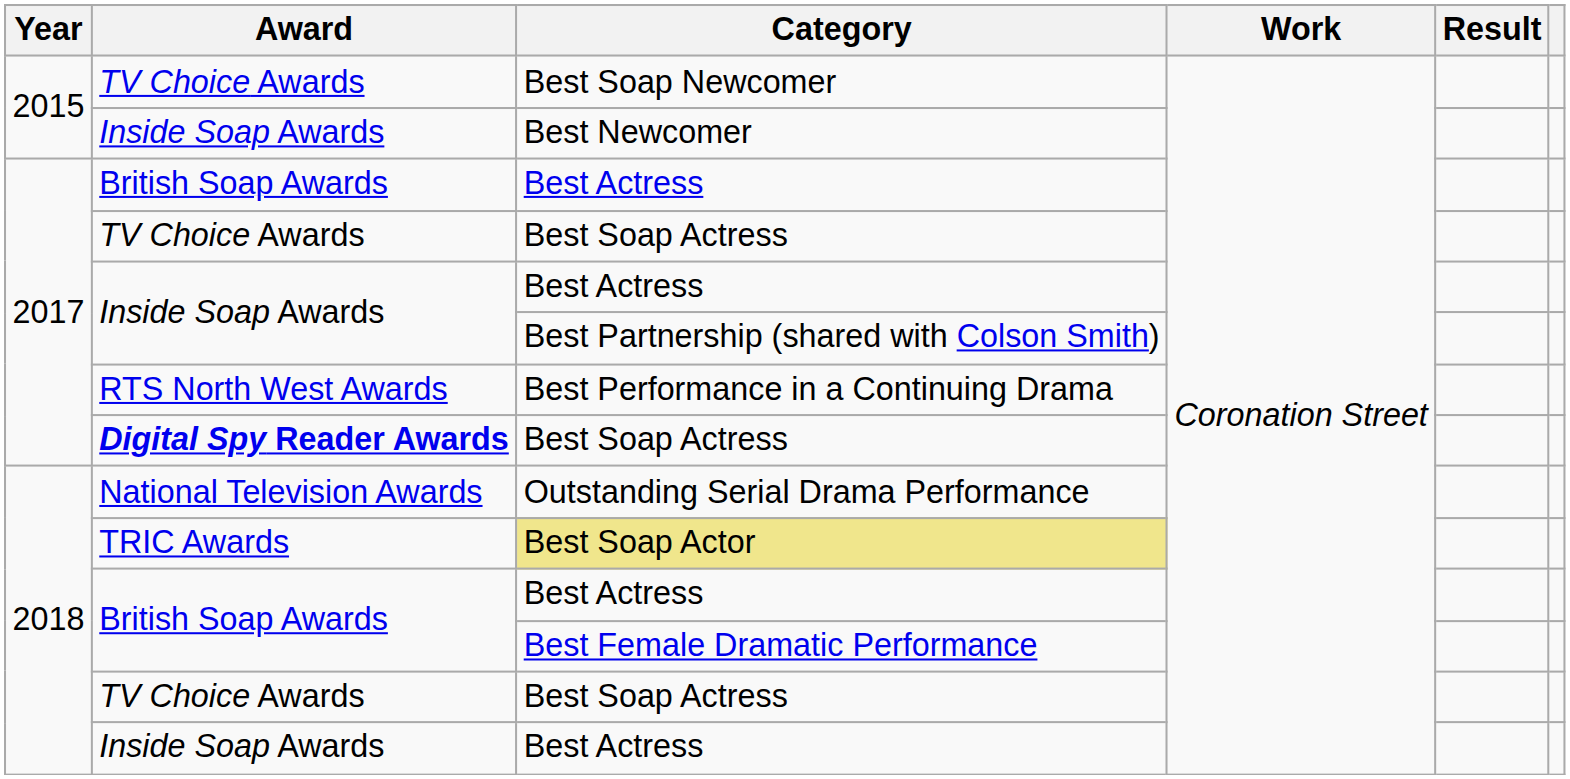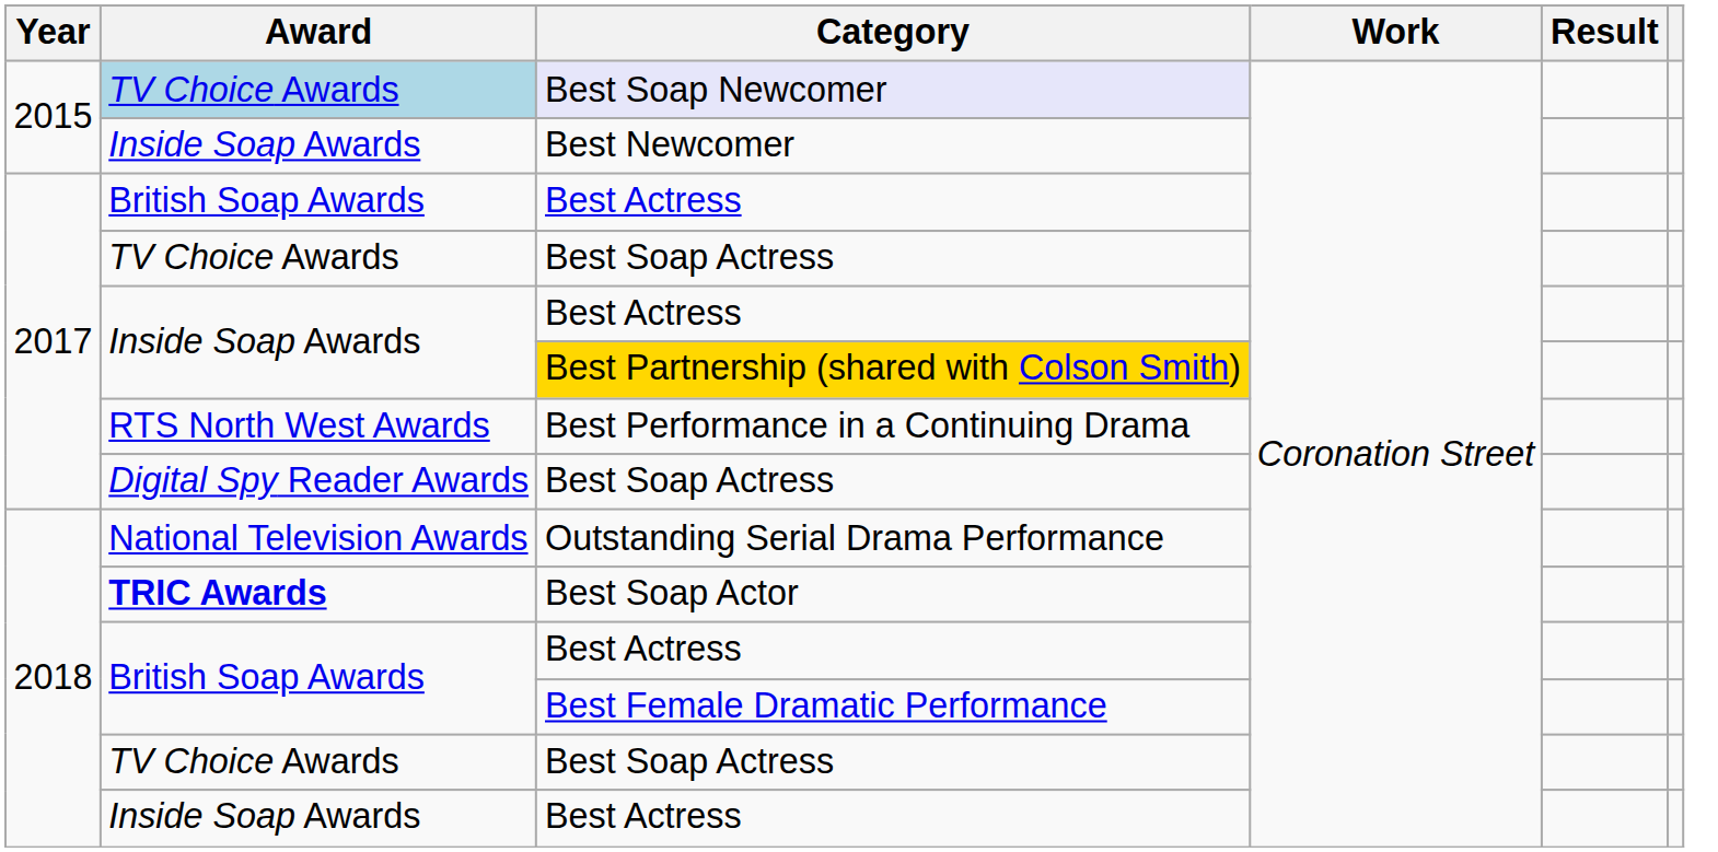Best Soap Newcomer | Award: no background -> lightblue background
Best Soap Newcomer | Category: no background -> lavender background
Best Partnership (shared with Colson Smith) | Category: no background -> gold background
Digital Spy Reader Awards / Best Soap Actress | Award: bold -> normal
Best Soap Actor | Award: normal -> bold
Best Soap Actor | Category: khaki background -> no background
